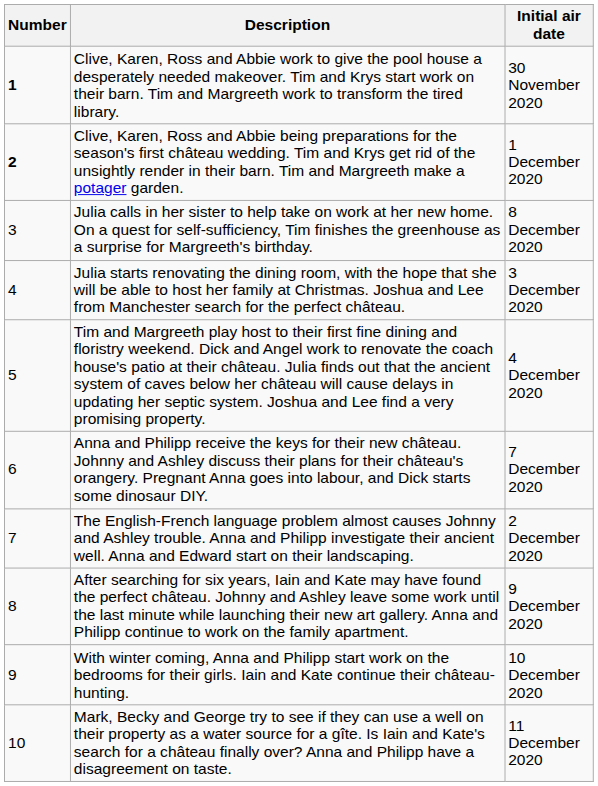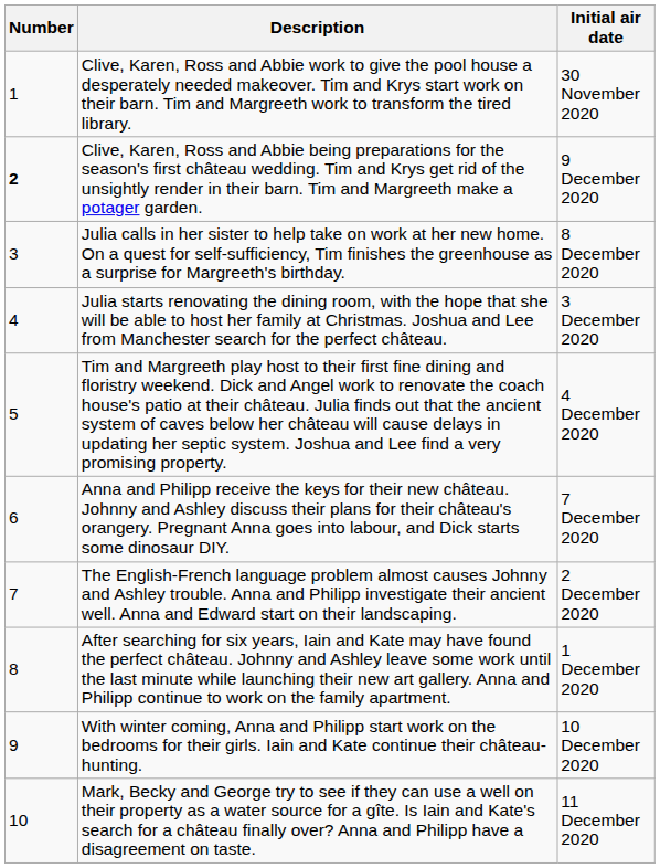row 2 | Number: bold -> normal
row 3 | Initial air date: 1 December 2020 -> 9 December 2020
row 9 | Initial air date: 9 December 2020 -> 1 December 2020
